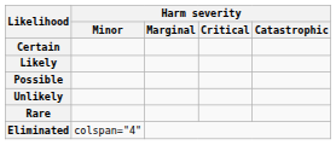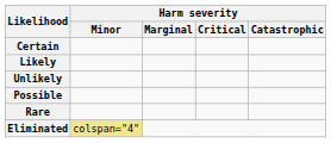rows swapped: Possible <-> Unlikely
Eliminated | Harm severity / Minor: no background -> khaki background
